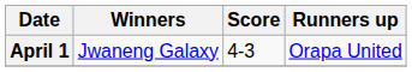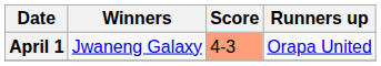April 1 | Score: no background -> lightsalmon background
